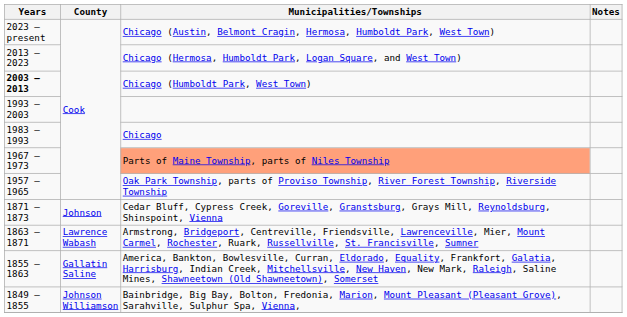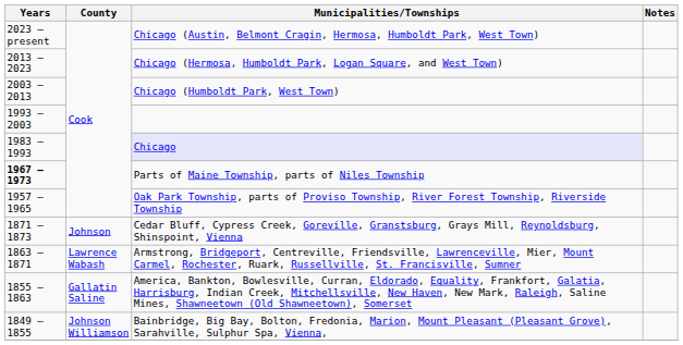Chicago (Humboldt Park, West Town) | Years: bold -> normal
Chicago | Municipalities/Townships: no background -> lavender background
Parts of Maine Township, parts of Niles Township | Years: normal -> bold
Parts of Maine Township, parts of Niles Township | Municipalities/Townships: lightsalmon background -> no background
